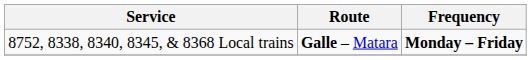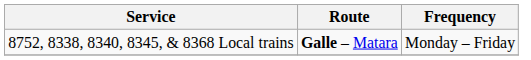8752, 8338, 8340, 8345, & 8368 Local trains | Frequency: bold -> normal
